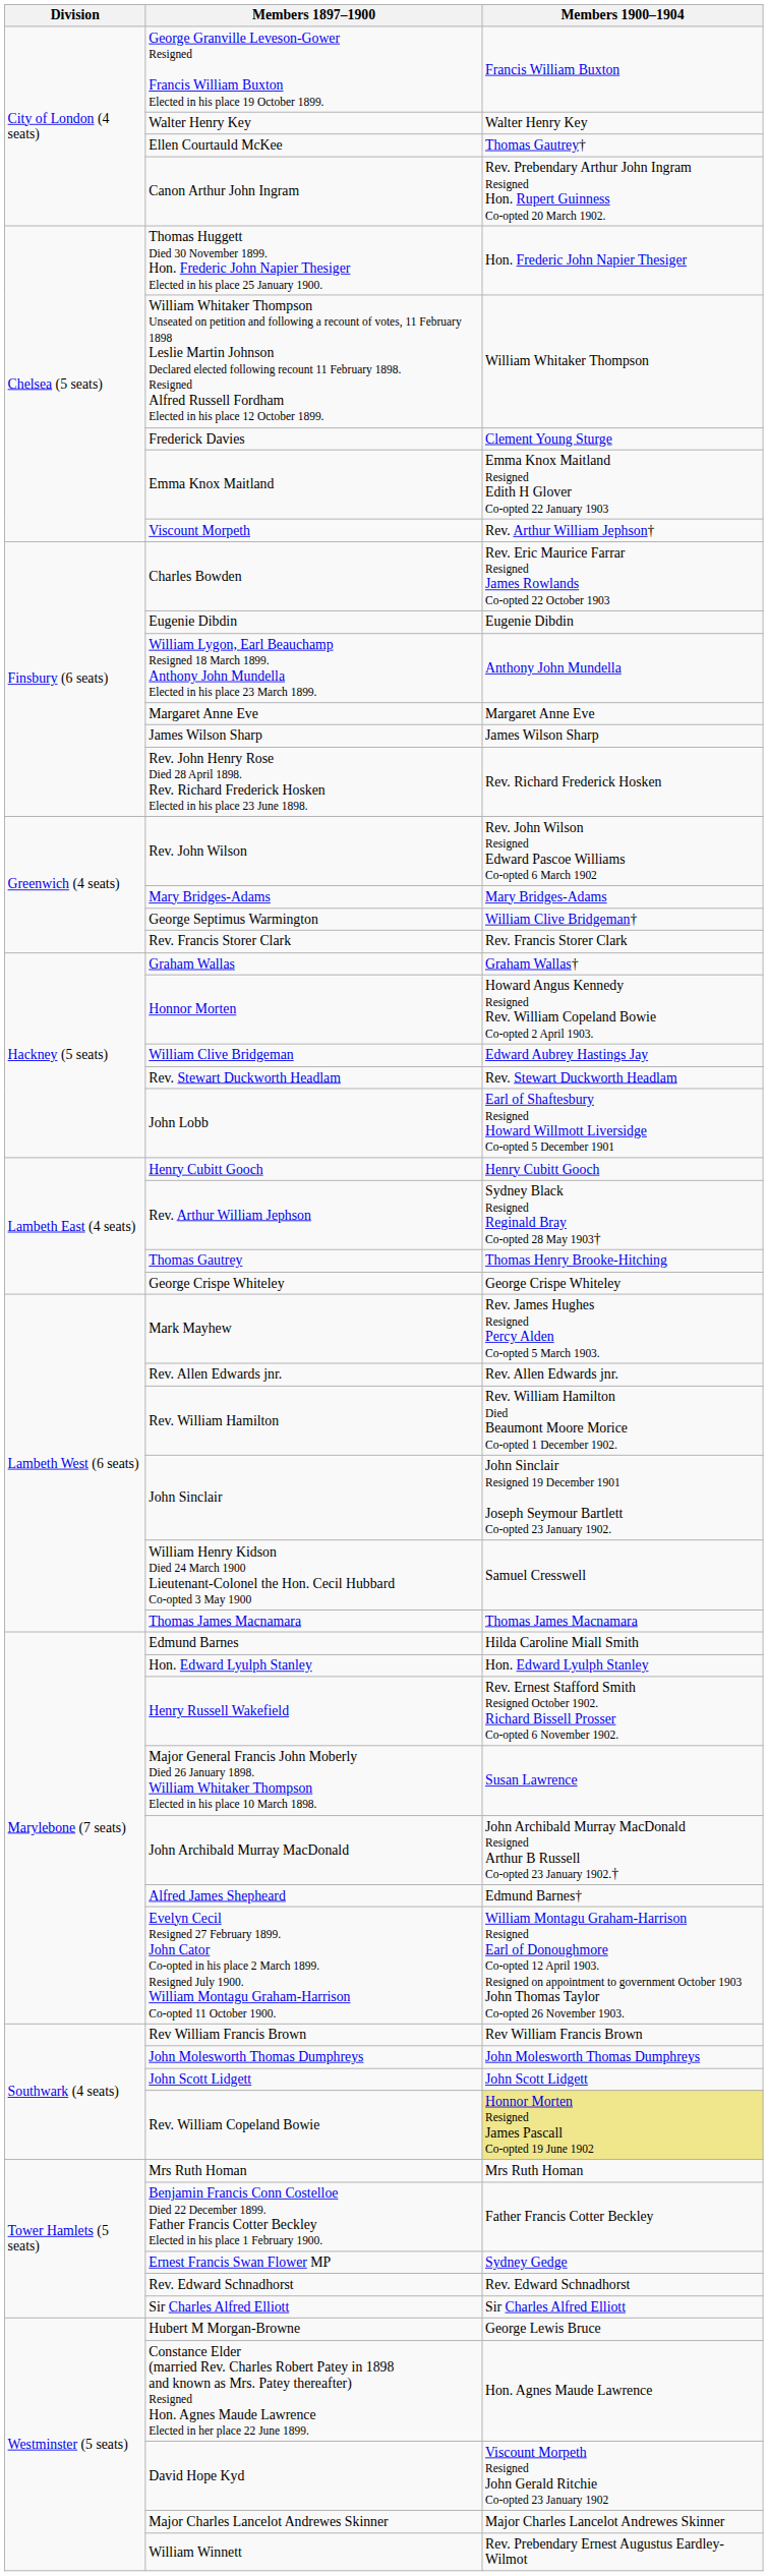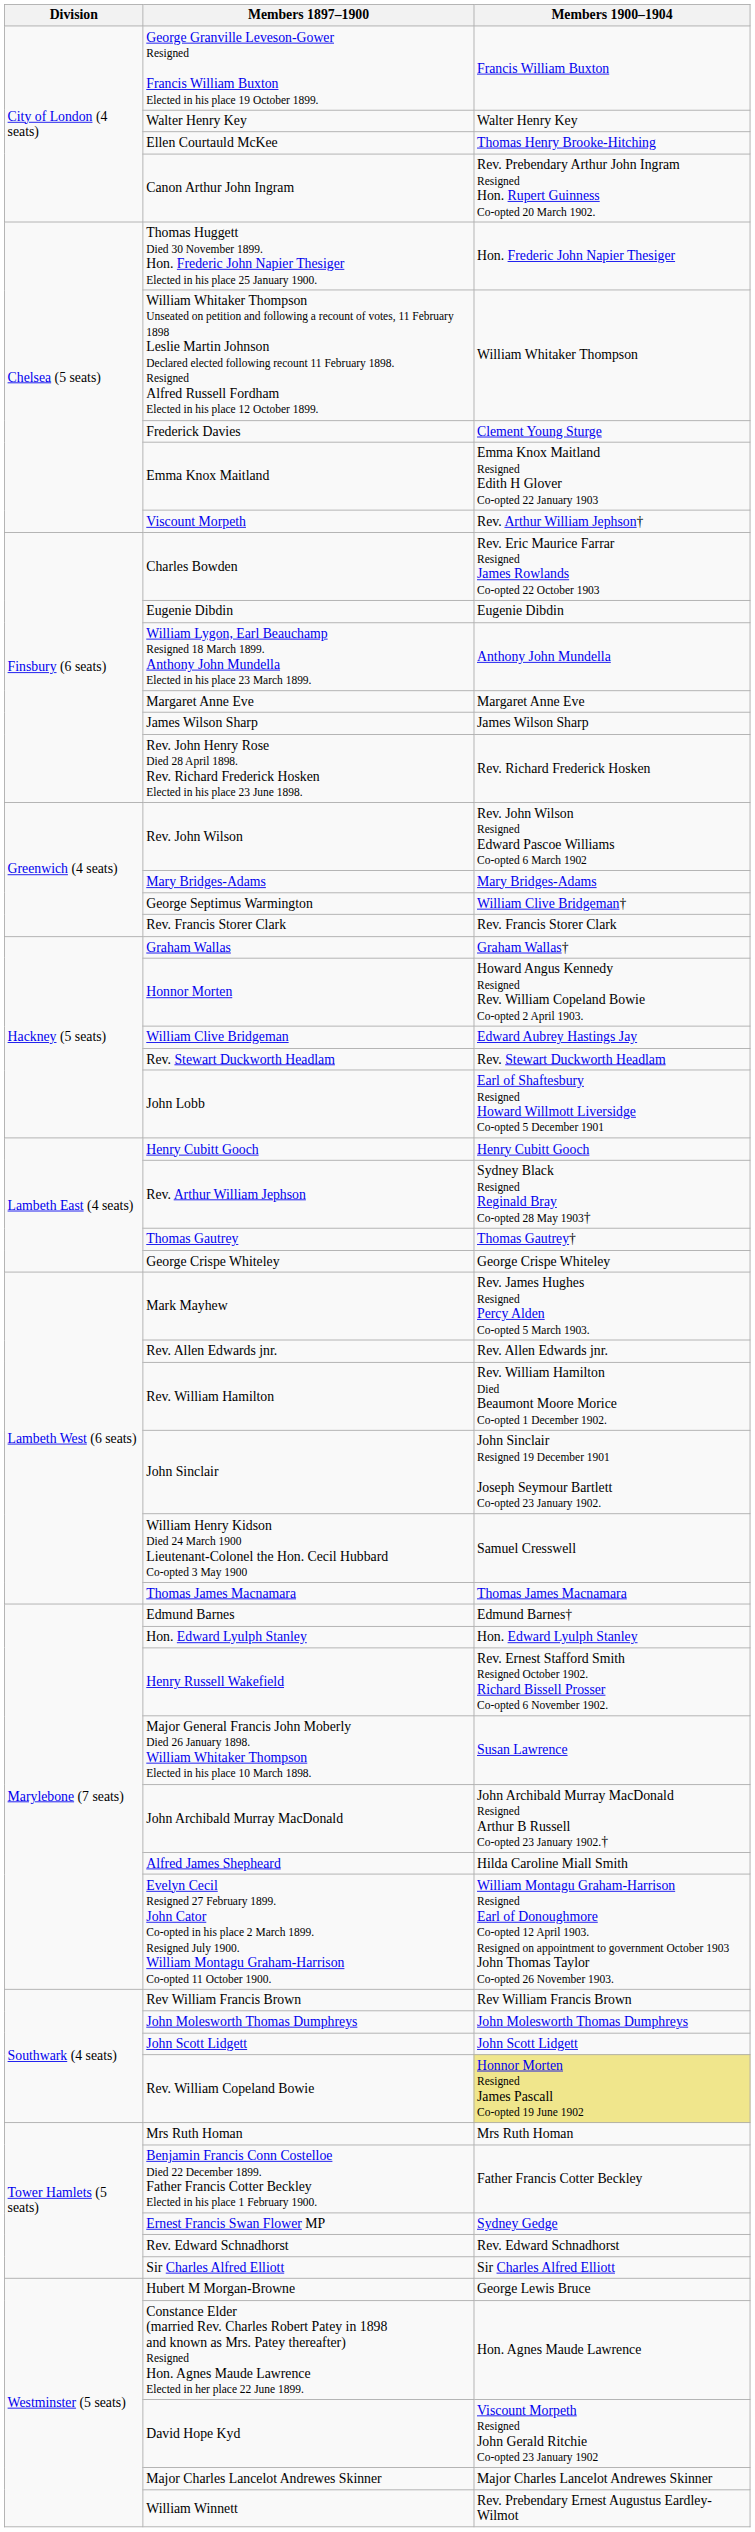Ellen Courtauld McKee | Members 1900–1904: Thomas Gautrey† -> Thomas Henry Brooke-Hitching
Thomas Gautrey | Members 1900–1904: Thomas Henry Brooke-Hitching -> Thomas Gautrey†
Edmund Barnes | Members 1900–1904: Hilda Caroline Miall Smith -> Edmund Barnes†
Alfred James Shepheard | Members 1900–1904: Edmund Barnes† -> Hilda Caroline Miall Smith
